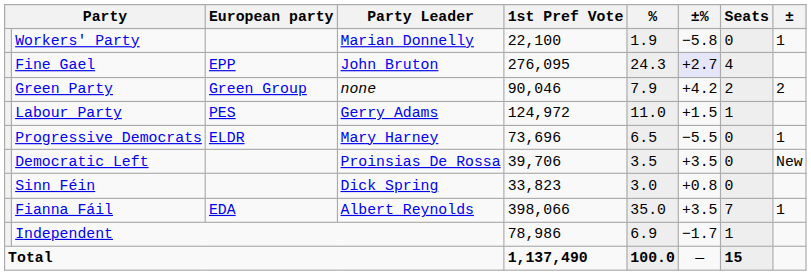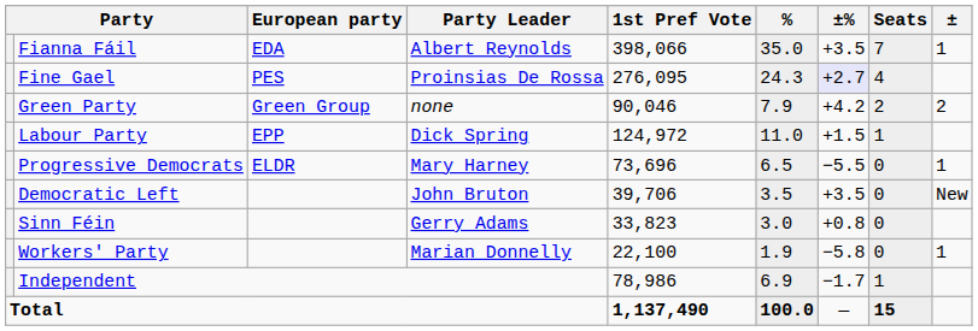rows swapped: Fianna Fáil <-> Workers' Party
Fine Gael | European party: EPP -> PES
Fine Gael | Party Leader: John Bruton -> Proinsias De Rossa
Labour Party | European party: PES -> EPP
Labour Party | Party Leader: Gerry Adams -> Dick Spring
Democratic Left | Party Leader: Proinsias De Rossa -> John Bruton
Sinn Féin | Party Leader: Dick Spring -> Gerry Adams
